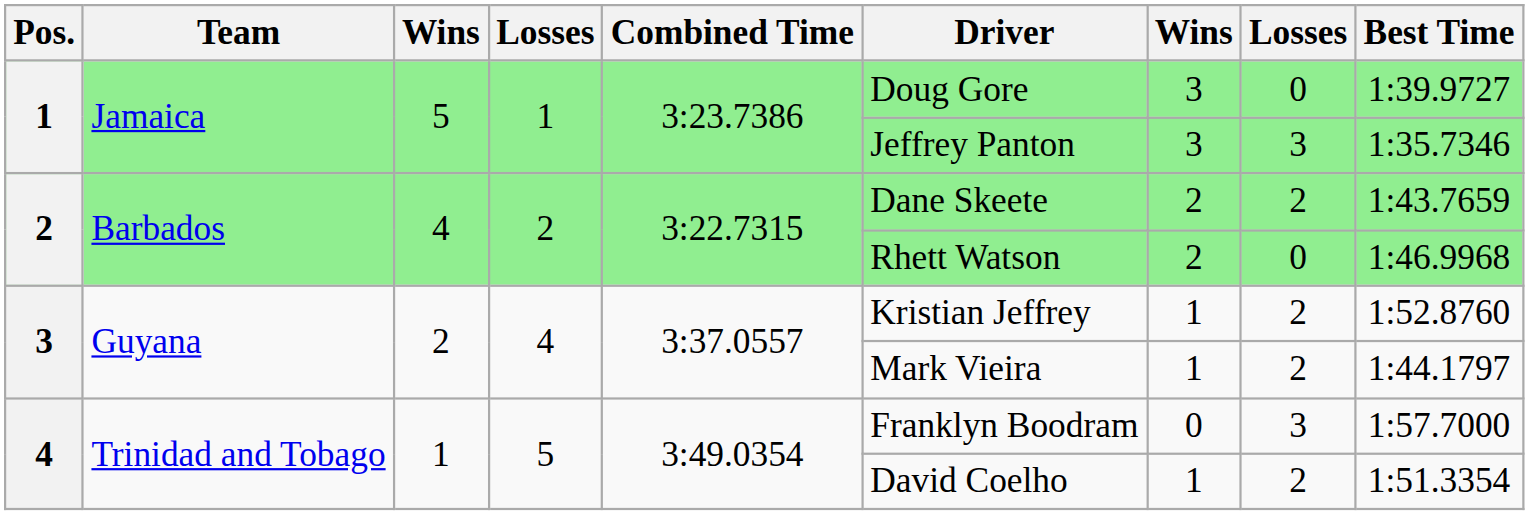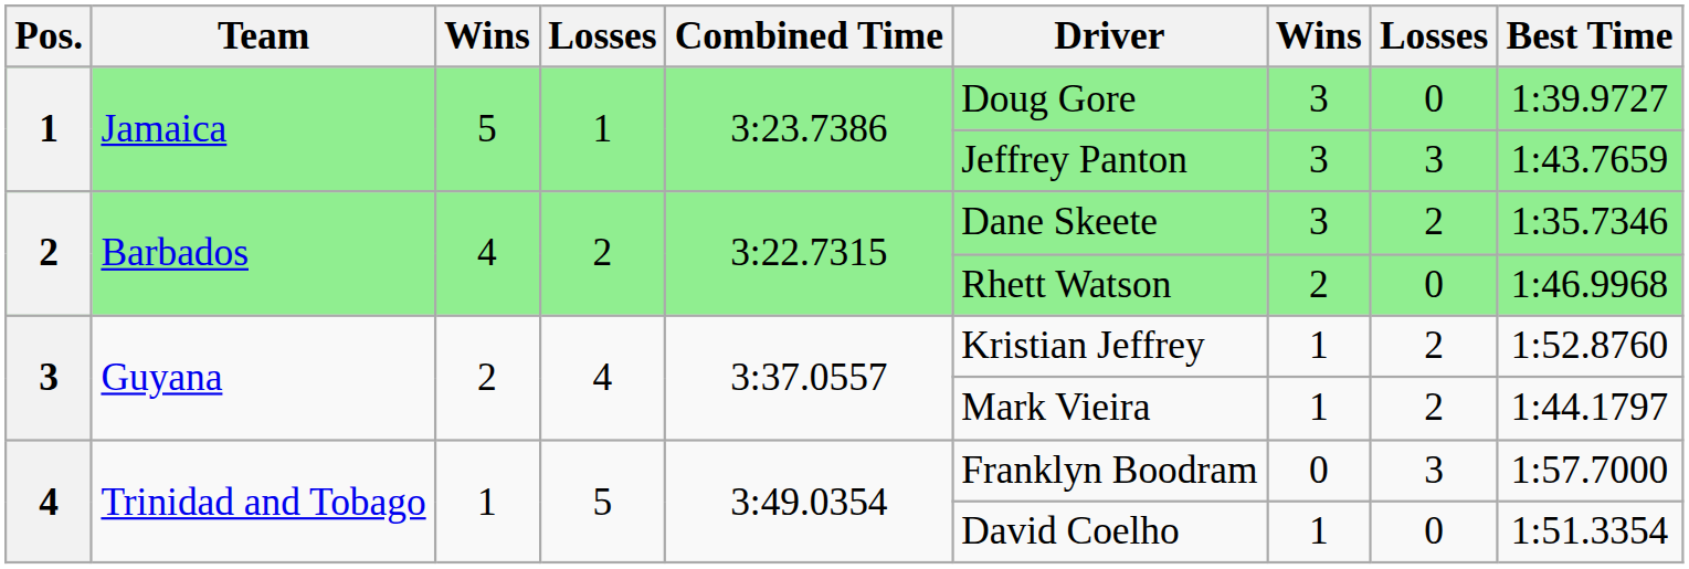row 3 | Best Time: 1:35.7346 -> 1:43.7659
row 4 | column 7: 2 -> 3
row 4 | Best Time: 1:43.7659 -> 1:35.7346
row 9 | column 8: 2 -> 0
